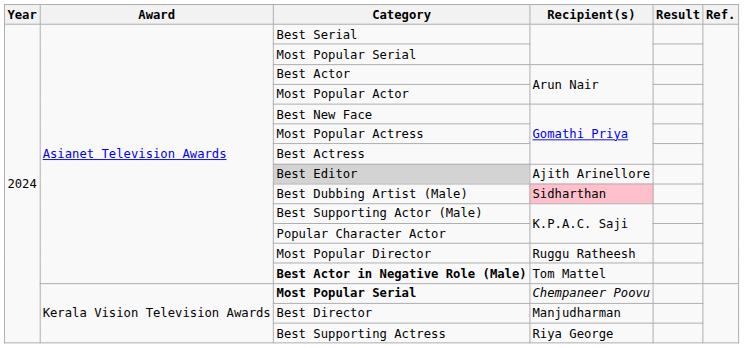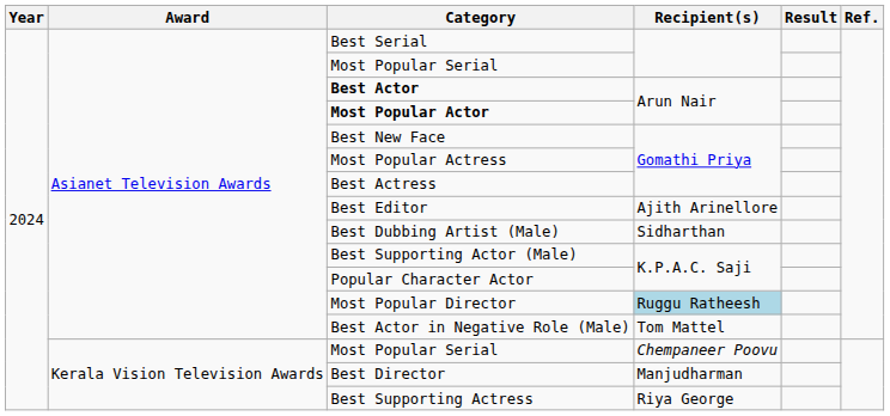Best Actor | Category: normal -> bold
Most Popular Actor | Category: normal -> bold
Best Editor | Category: lightgrey background -> no background
Best Dubbing Artist (Male) | Recipient(s): pink background -> no background
Most Popular Director | Recipient(s): no background -> lightblue background
Best Actor in Negative Role (Male) | Category: bold -> normal
Most Popular Serial / Chempaneer Poovu | Category: bold -> normal
